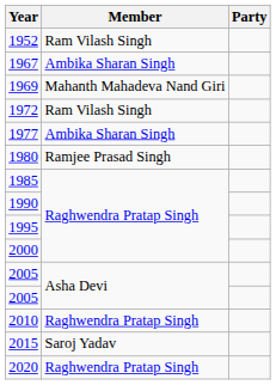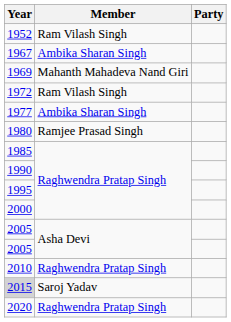2015 | Year: no background -> lightgrey background
